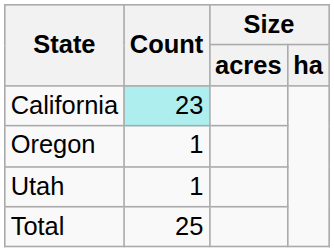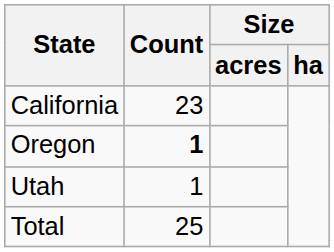California | Count: paleturquoise background -> no background
Oregon | Count: normal -> bold
